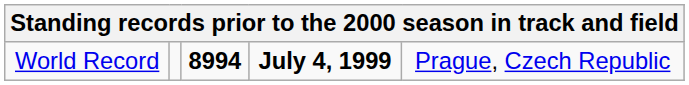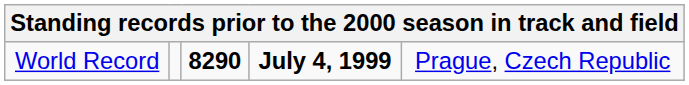World Record | column 3: 8994 -> 8290
